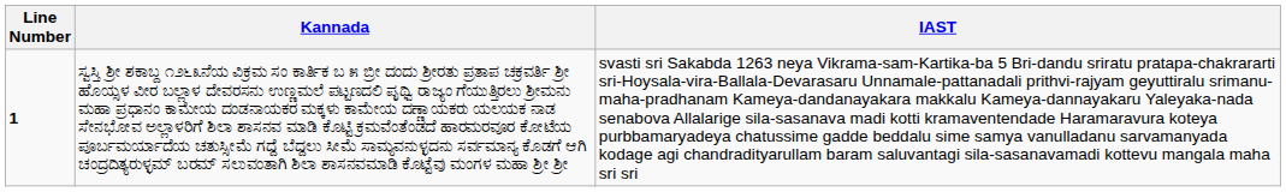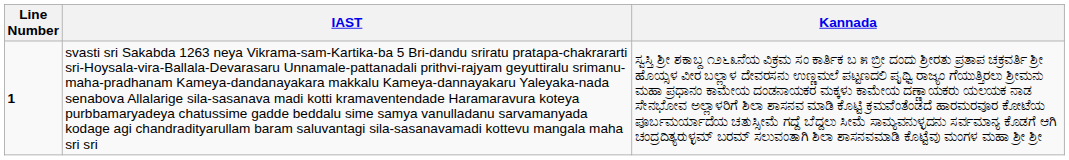columns swapped: Kannada <-> IAST
